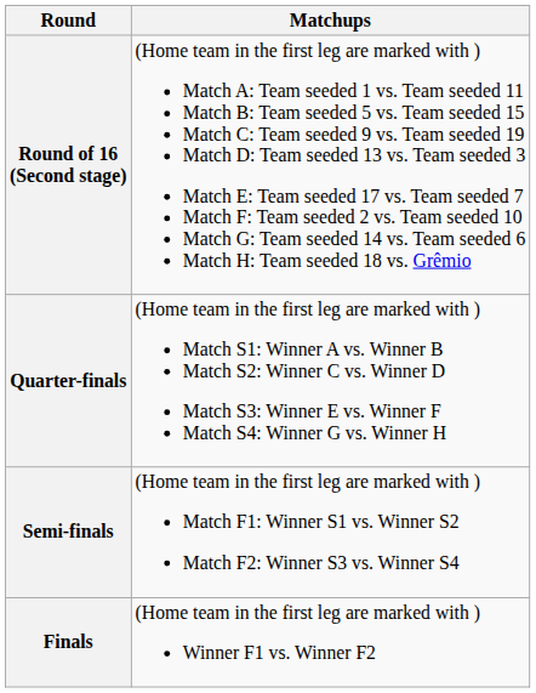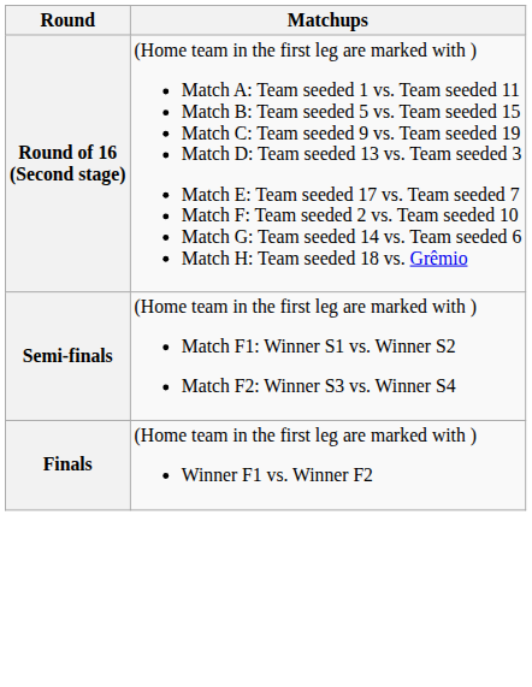- row: Quarter-finals | (Home team in the first leg are marked with ) Match S1: Winner A vs. Winner B Match S2: Winner C vs. Winner D Match S3: Winner E vs. Winner F Match S4: Winner G vs. Winner H
